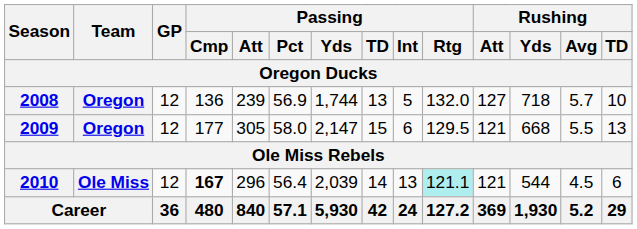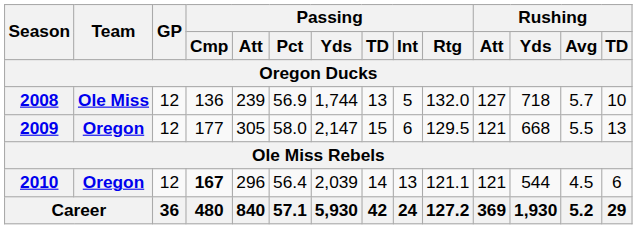2008 | Team: Oregon -> Ole Miss
2010 | Team: Ole Miss -> Oregon
2010 | Passing / Rtg: paleturquoise background -> no background
